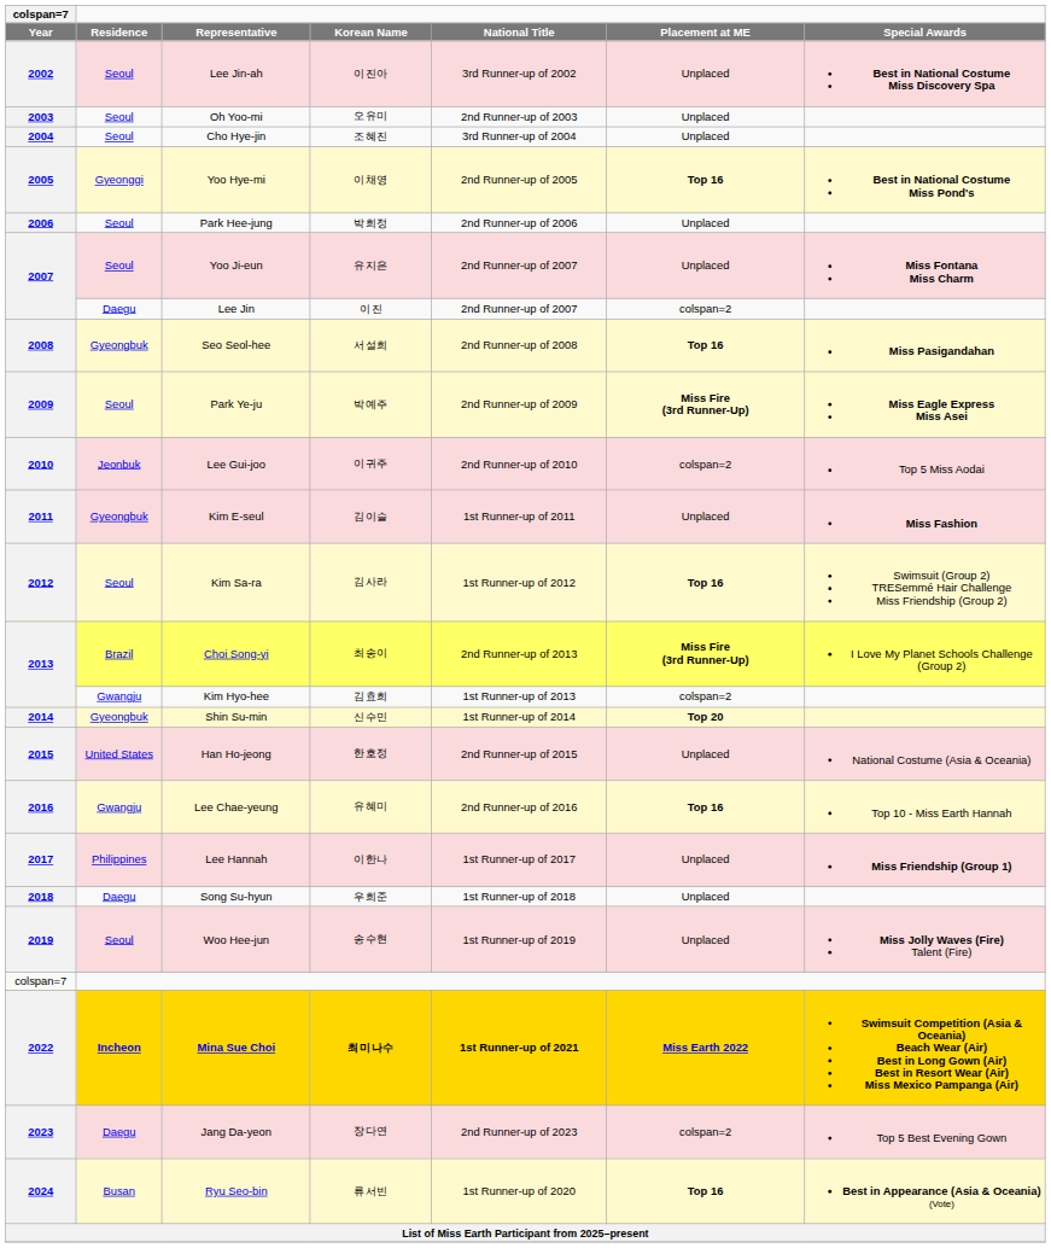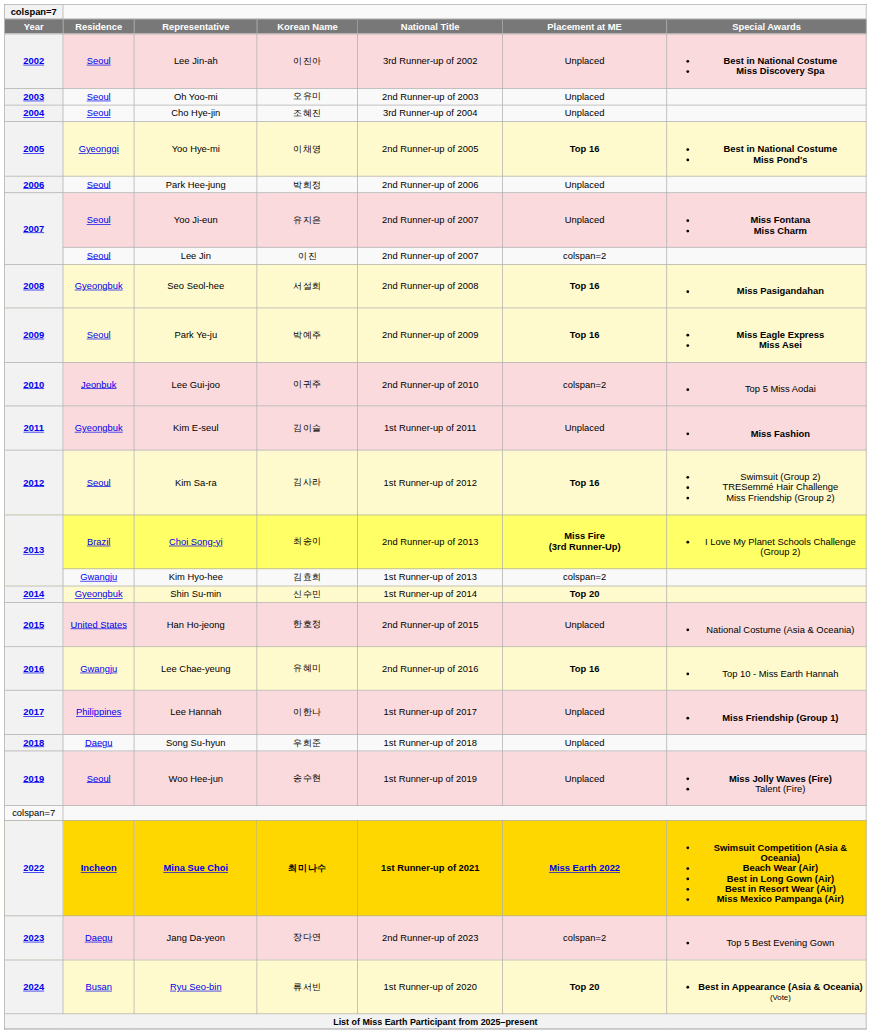2007 / Lee Jin | Residence: Daegu -> Seoul
2009 | Placement at ME: Miss Fire (3rd Runner-Up) -> Top 16
2024 | Placement at ME: Top 16 -> Top 20
